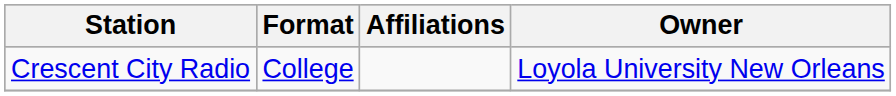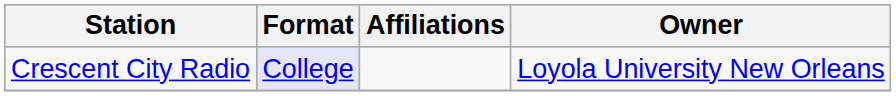Crescent City Radio | Format: no background -> lavender background
